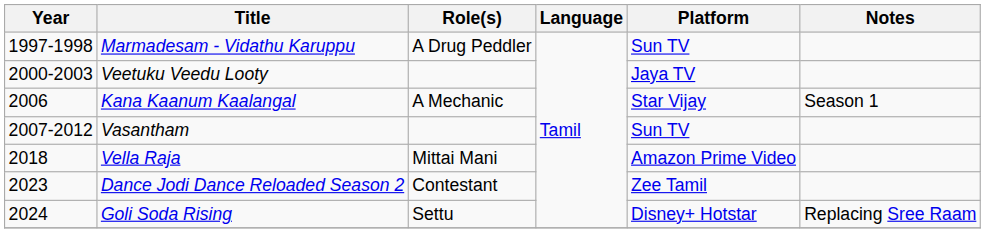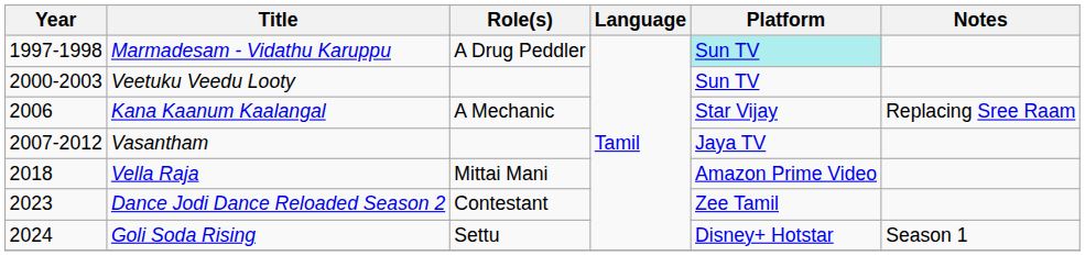Marmadesam - Vidathu Karuppu | Platform: no background -> paleturquoise background
Veetuku Veedu Looty | Platform: Jaya TV -> Sun TV
Kana Kaanum Kaalangal | Notes: Season 1 -> Replacing Sree Raam
Vasantham | Platform: Sun TV -> Jaya TV
Goli Soda Rising | Notes: Replacing Sree Raam -> Season 1
